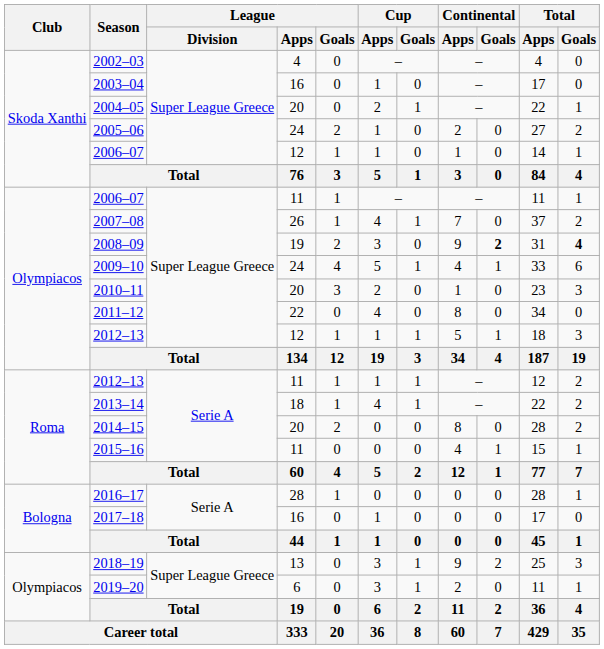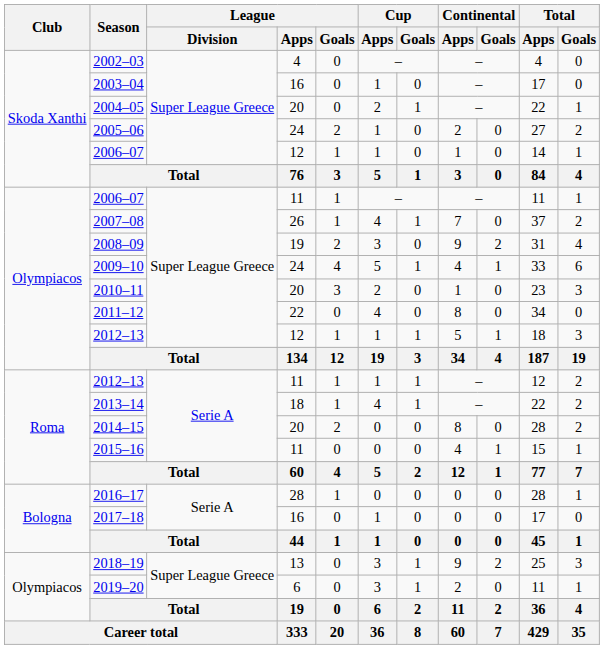2008–09 | Continental / Goals: bold -> normal
2008–09 | Total / Goals: bold -> normal
